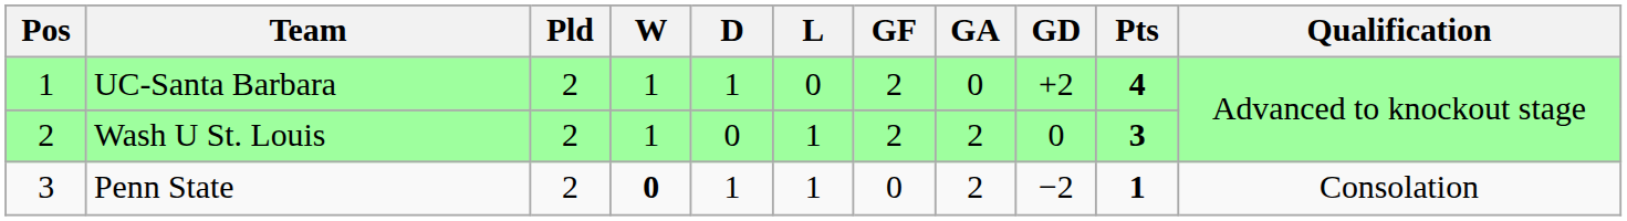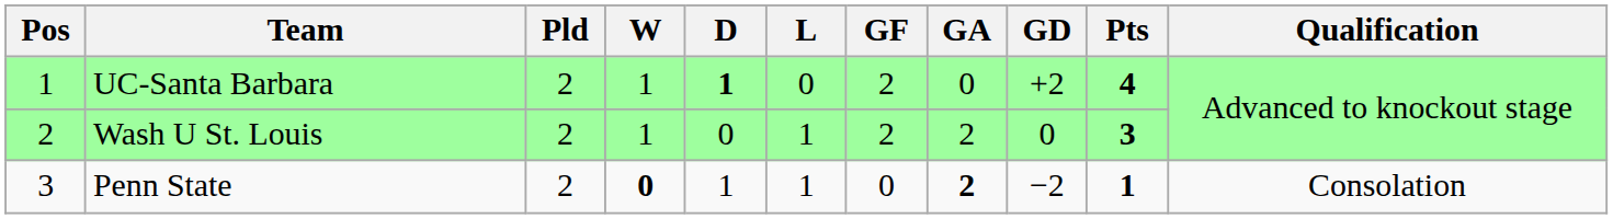UC-Santa Barbara | D: normal -> bold
Penn State | GA: normal -> bold
